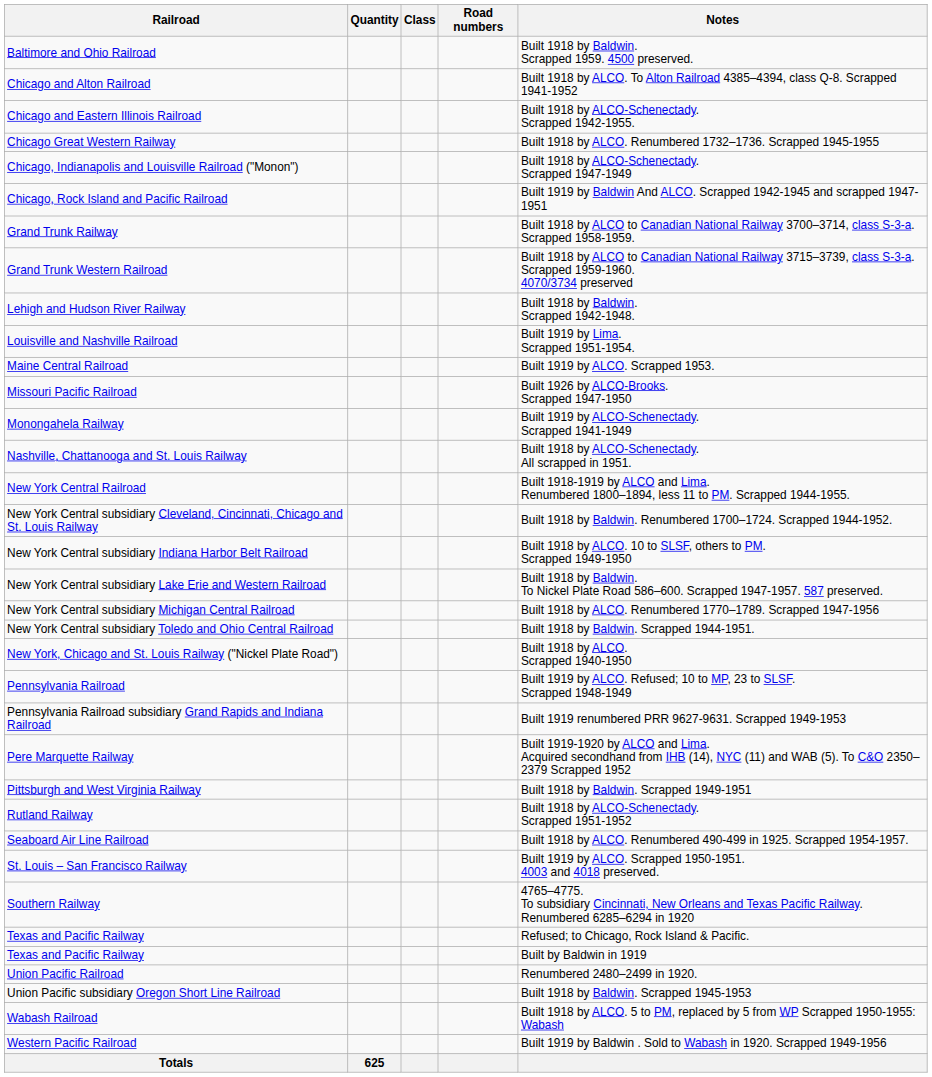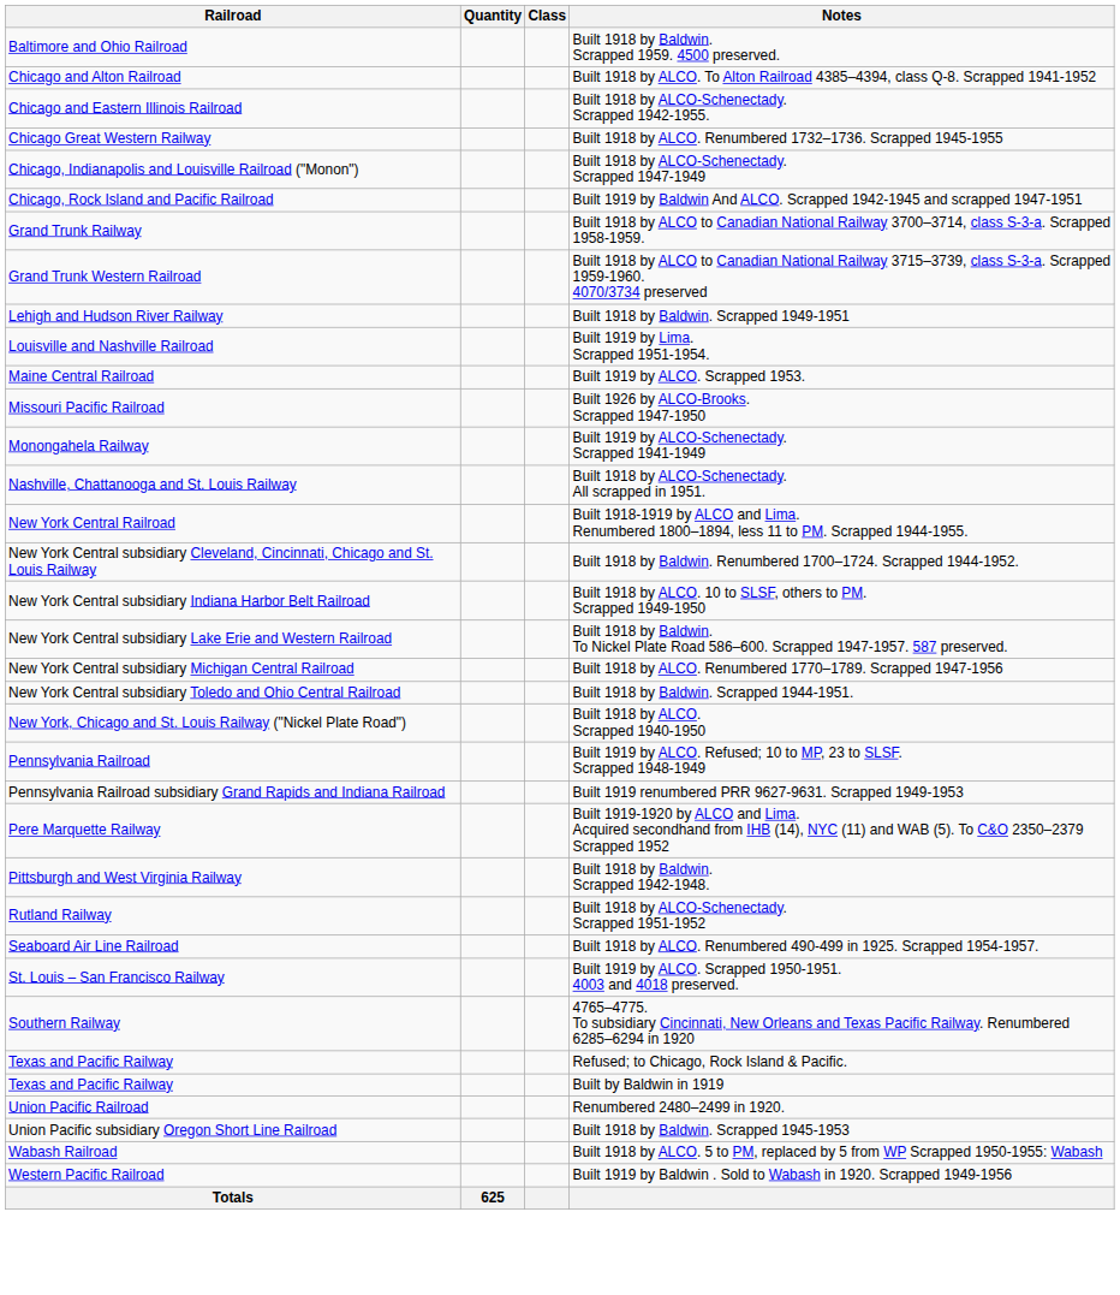- column: Road numbers
Lehigh and Hudson River Railway | Notes: Built 1918 by Baldwin. Scrapped 1942-1948. -> Built 1918 by Baldwin. Scrapped 1949-1951
Pittsburgh and West Virginia Railway | Notes: Built 1918 by Baldwin. Scrapped 1949-1951 -> Built 1918 by Baldwin. Scrapped 1942-1948.
